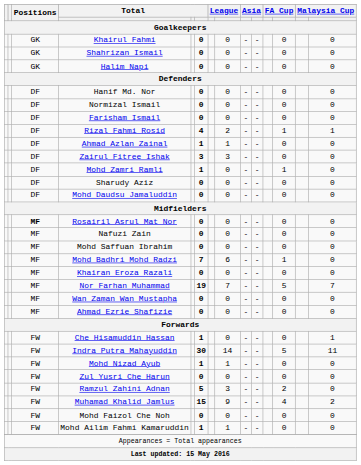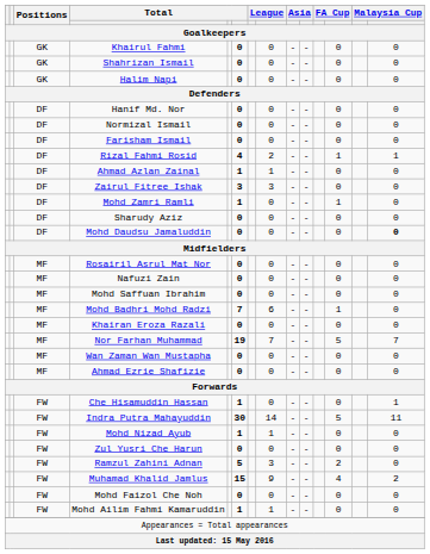Mohd Daudsu Jamaluddin | column 14: normal -> bold
Rosairil Asrul Mat Nor | Positions / Goalkeepers: bold -> normal
